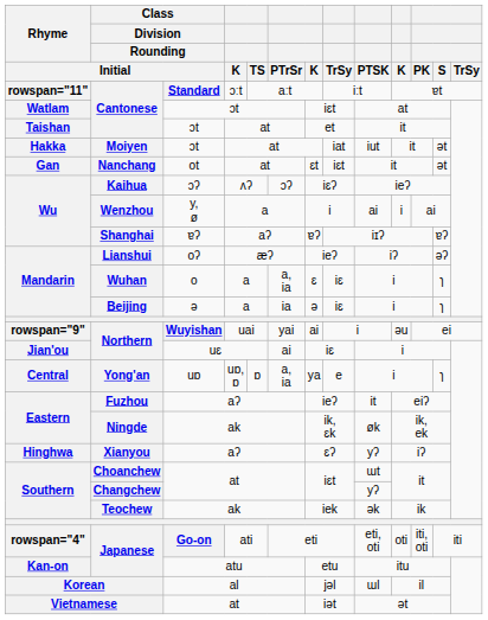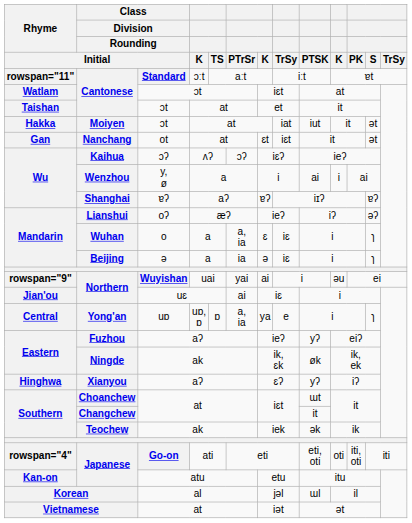Fuzhou | PTSK: it -> yʔ
Changchew | PTSK: yʔ -> it
